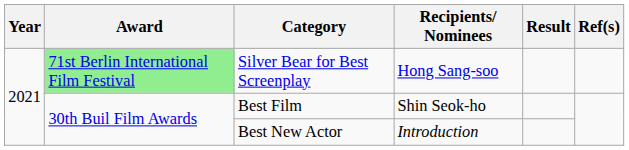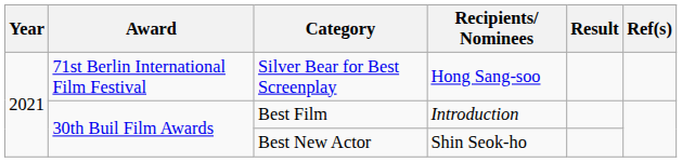Silver Bear for Best Screenplay | Award: lightgreen background -> no background
Best Film | Recipients/ Nominees: Shin Seok-ho -> Introduction
Best New Actor | Recipients/ Nominees: Introduction -> Shin Seok-ho
